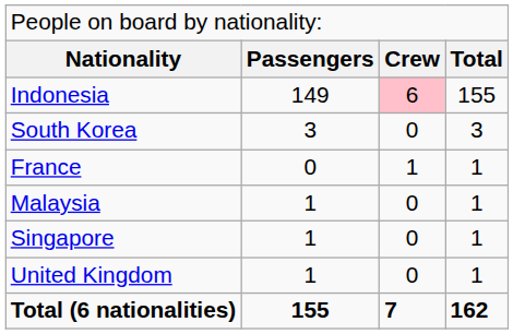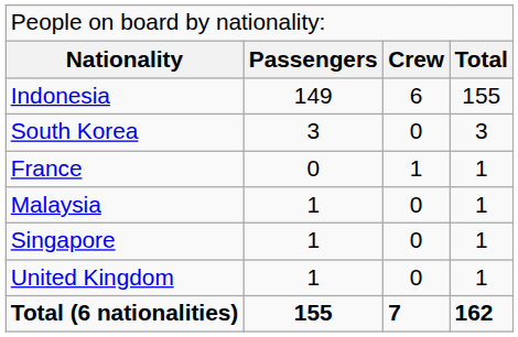Indonesia | column 3: pink background -> no background
